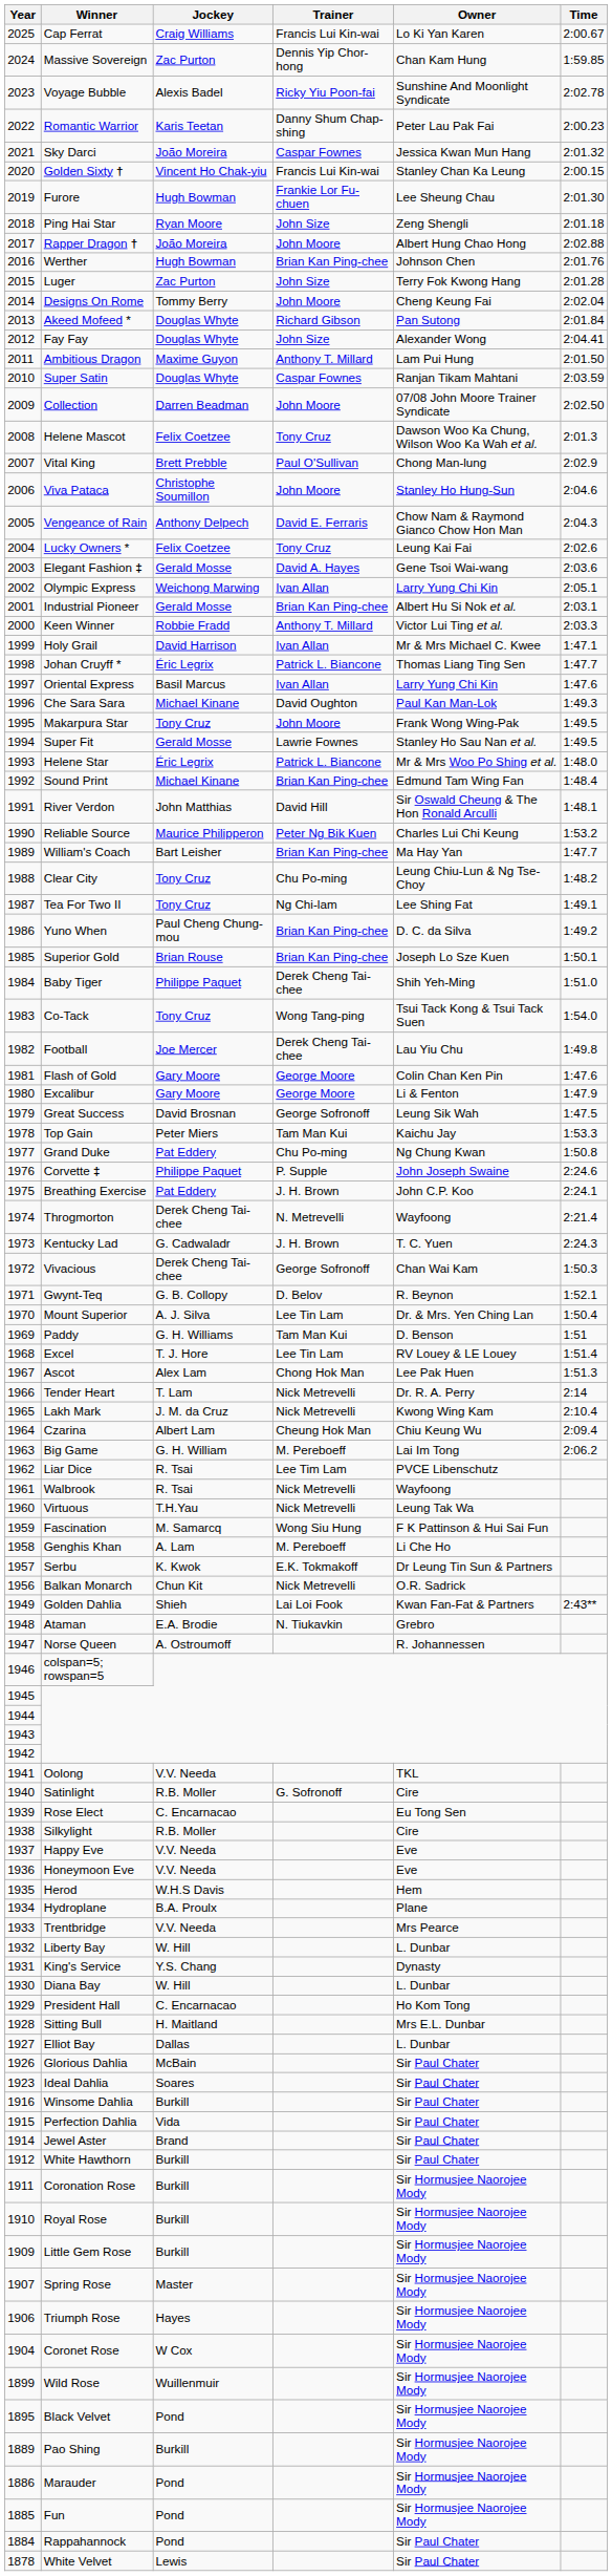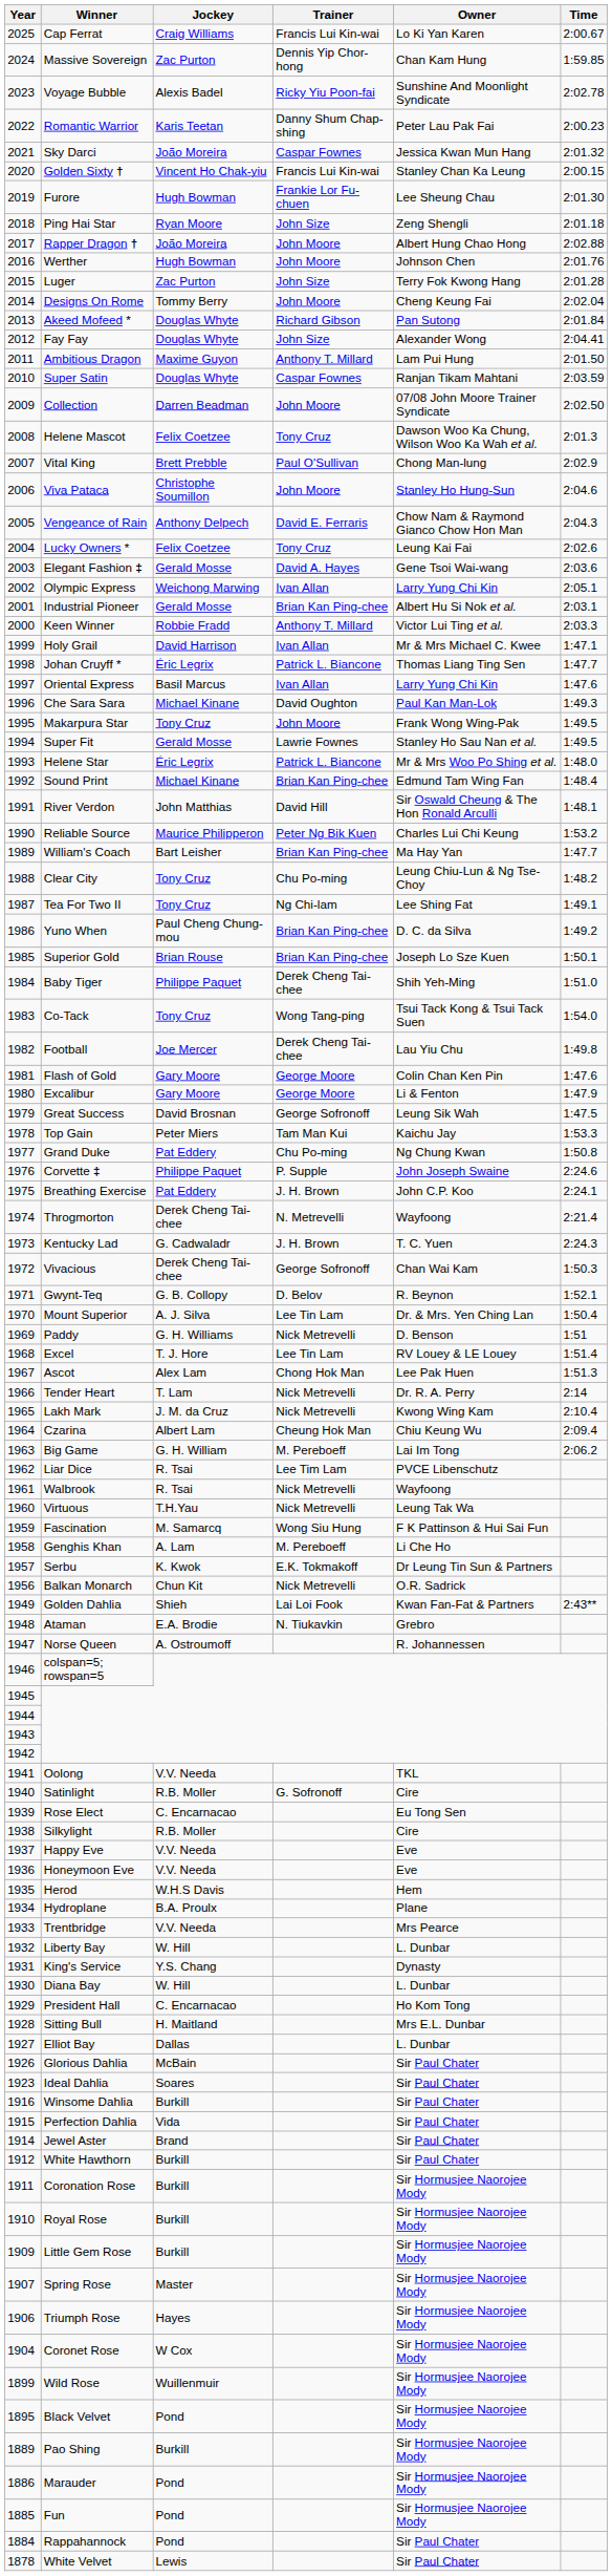Werther | Trainer: Brian Kan Ping-chee -> John Moore
Paddy | Trainer: Tam Man Kui -> Nick Metrevelli
